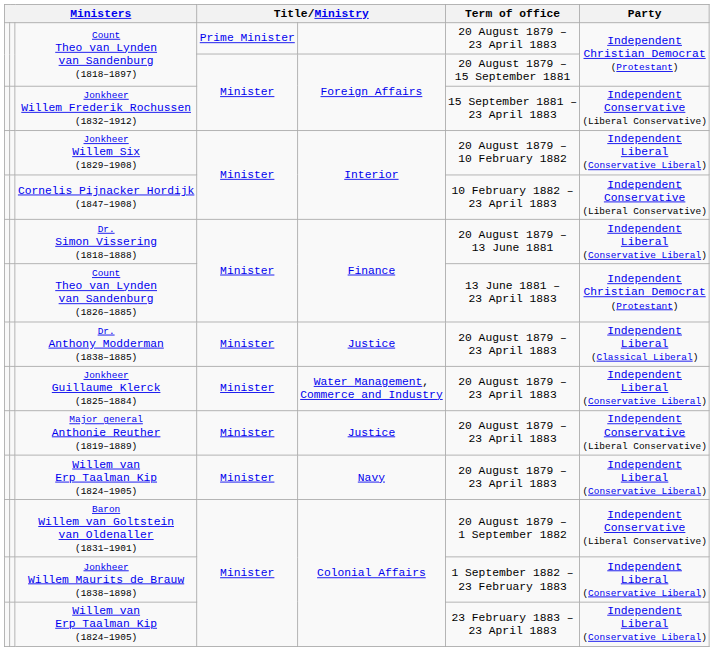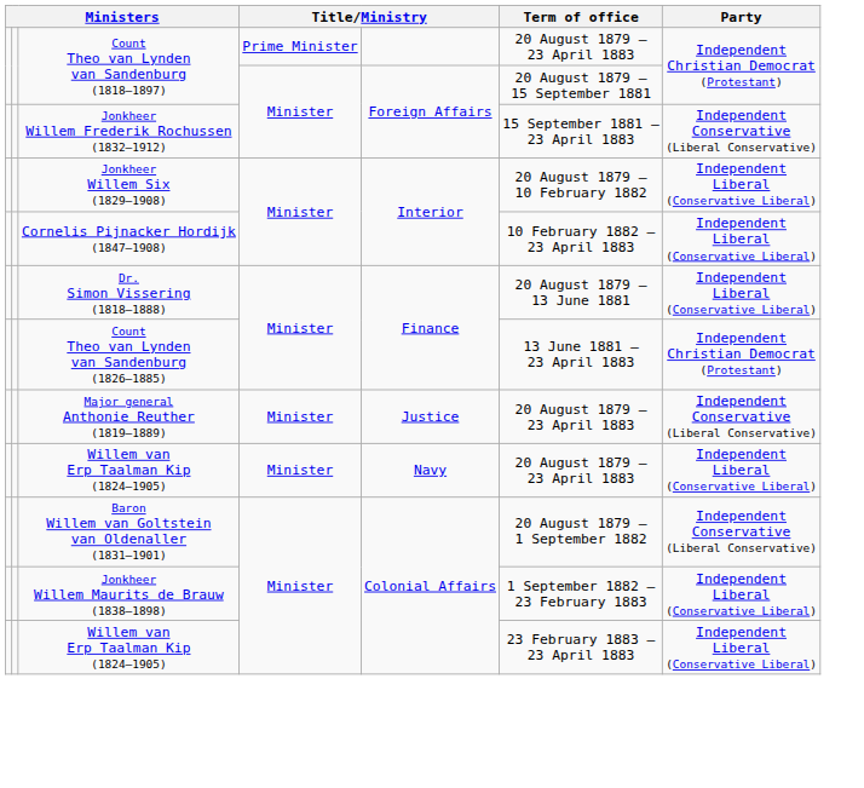Cornelis Pijnacker Hordijk (1847–1908) | Party: Independent Conservative (Liberal Conservative) -> Independent Liberal (Conservative Liberal)
- row: Dr. Anthony Modderman (1838–1885) | Minister | Justice | 20 August 1879 – 23 April 1883 | Independent Liberal (Classical Liberal)
- row: Jonkheer Guillaume Klerck (1825–1884) | Minister | Water Management, Commerce and Industry | 20 August 1879 – 23 April 1883 | Independent Liberal (Conservative Liberal)
